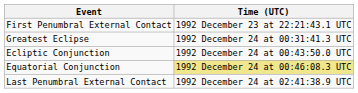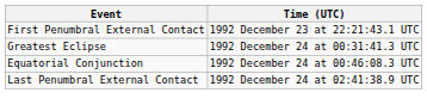- row: Ecliptic Conjunction | 1992 December 24 at 00:43:50.0 UTC
Equatorial Conjunction | Time (UTC): khaki background -> no background
